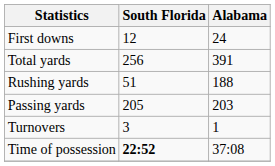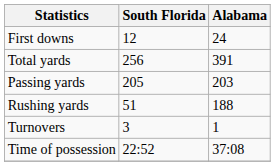rows swapped: Rushing yards <-> Passing yards
Time of possession | South Florida: bold -> normal
